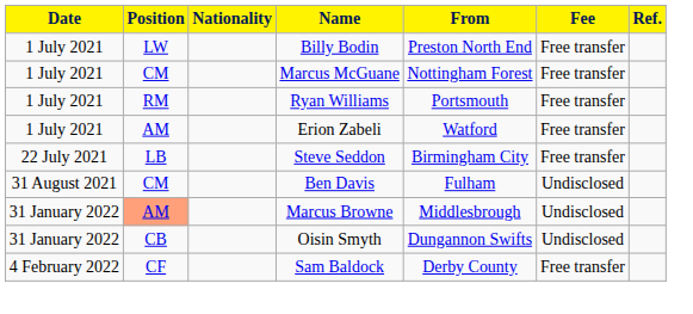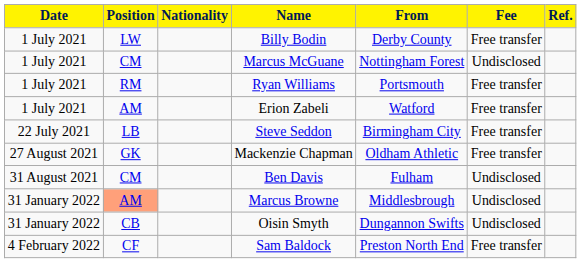Billy Bodin | From: Preston North End -> Derby County
Marcus McGuane | Fee: Free transfer -> Undisclosed
+ row: 27 August 2021 | GK | Mackenzie Chapman | Oldham Athletic | Free transfer
Sam Baldock | From: Derby County -> Preston North End
